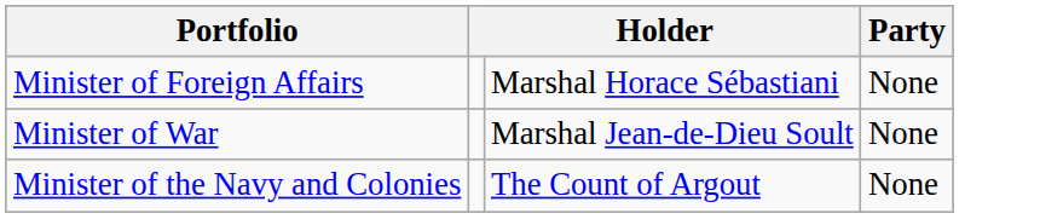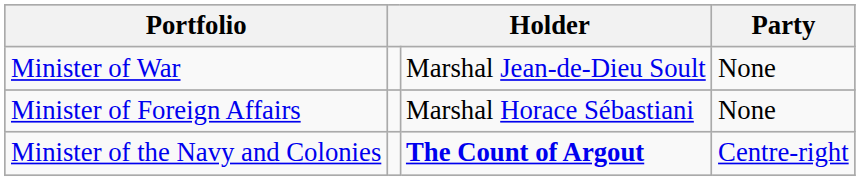rows swapped: Minister of Foreign Affairs <-> Minister of War
Minister of the Navy and Colonies | column 3: normal -> bold
Minister of the Navy and Colonies | Party: None -> Centre-right
